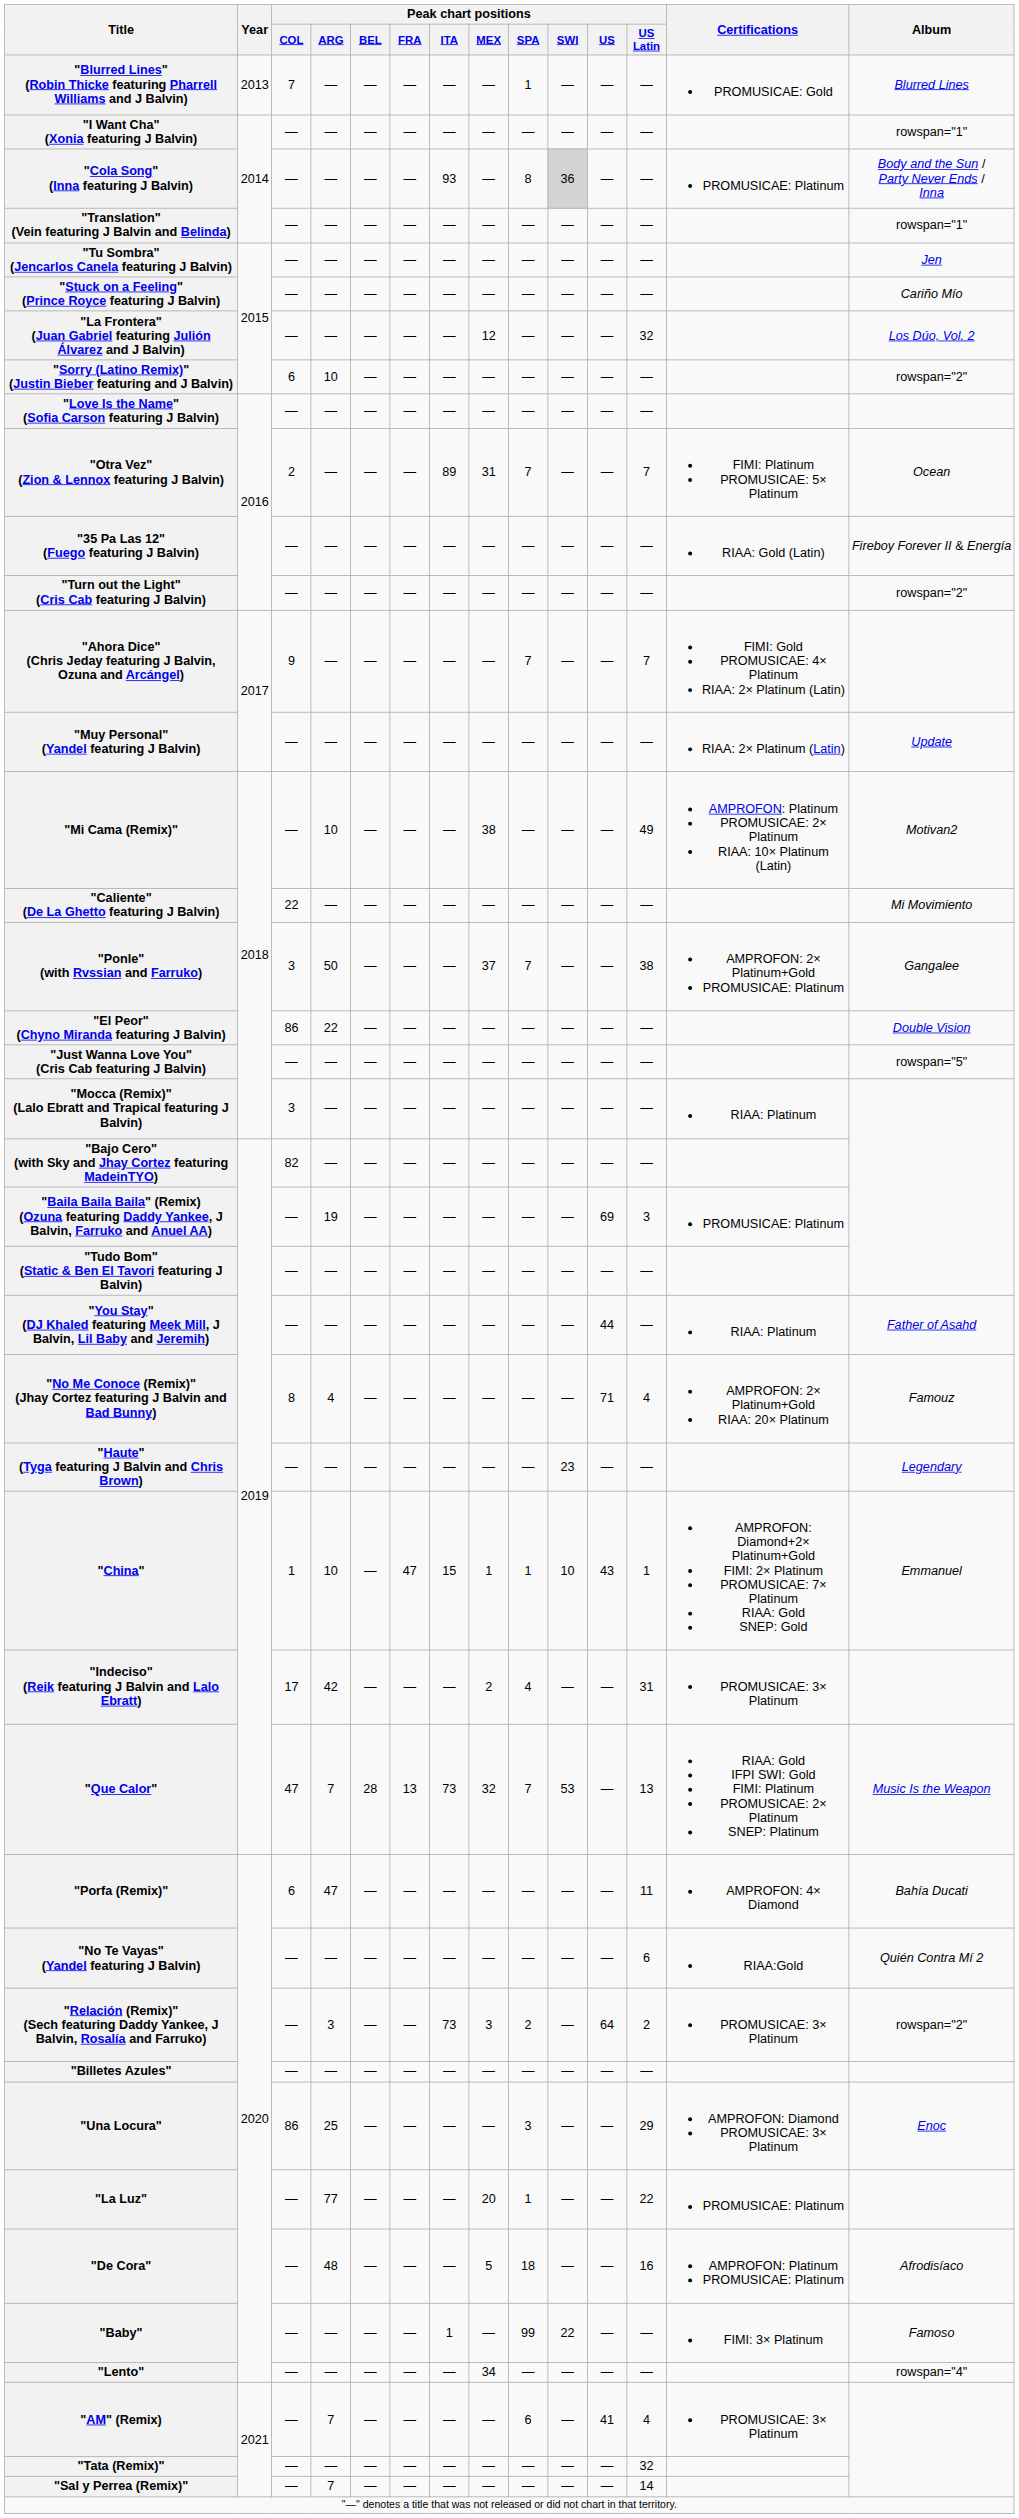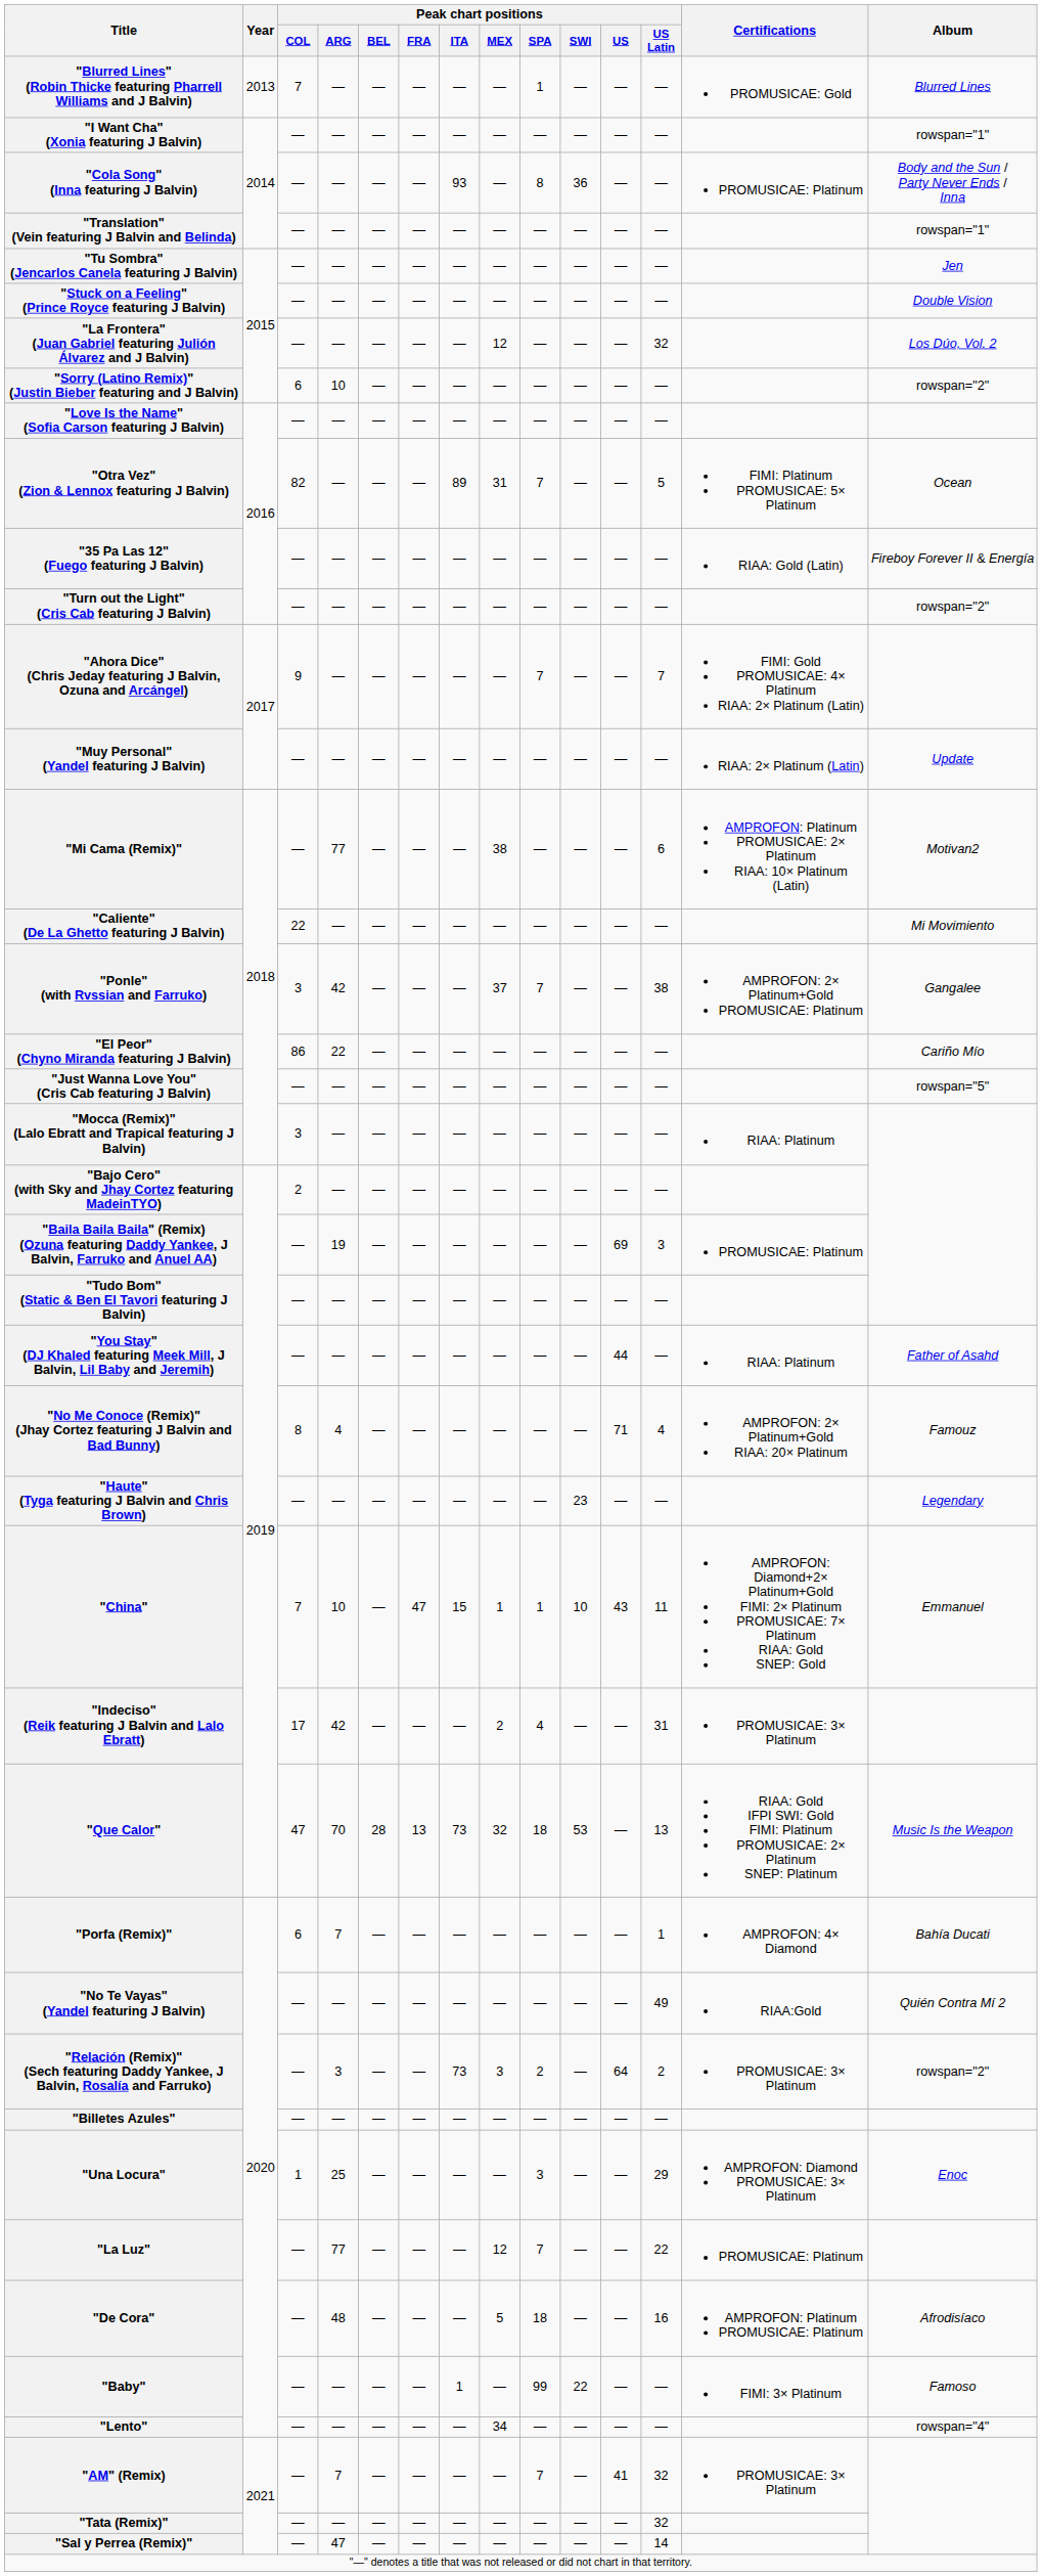"Cola Song" (Inna featuring J Balvin) | Peak chart positions / SWI: lightgrey background -> no background
"Stuck on a Feeling" (Prince Royce featuring J Balvin) | Album: Cariño Mío -> Double Vision
"Otra Vez" (Zion & Lennox featuring J Balvin) | Peak chart positions / COL: 2 -> 82
"Otra Vez" (Zion & Lennox featuring J Balvin) | Peak chart positions / US Latin: 7 -> 5
"Mi Cama (Remix)" | Peak chart positions / ARG: 10 -> 77
"Mi Cama (Remix)" | Peak chart positions / US Latin: 49 -> 6
"Ponle" (with Rvssian and Farruko) | Peak chart positions / ARG: 50 -> 42
"El Peor" (Chyno Miranda featuring J Balvin) | Album: Double Vision -> Cariño Mío
"Bajo Cero" (with Sky and Jhay Cortez featuring MadeinTYO) | Peak chart positions / COL: 82 -> 2
"China" | Peak chart positions / COL: 1 -> 7
"China" | Peak chart positions / US Latin: 1 -> 11
"Que Calor" | Peak chart positions / ARG: 7 -> 70
"Que Calor" | Peak chart positions / SPA: 7 -> 18
"Porfa (Remix)" | Peak chart positions / ARG: 47 -> 7
"Porfa (Remix)" | Peak chart positions / US Latin: 11 -> 1
"No Te Vayas" (Yandel featuring J Balvin) | Peak chart positions / US Latin: 6 -> 49
"Una Locura" | Peak chart positions / COL: 86 -> 1
"La Luz" | Peak chart positions / MEX: 20 -> 12
"La Luz" | Peak chart positions / SPA: 1 -> 7
"AM" (Remix) | Peak chart positions / SPA: 6 -> 7
"AM" (Remix) | Peak chart positions / US Latin: 4 -> 32
"Sal y Perrea (Remix)" | Peak chart positions / ARG: 7 -> 47
